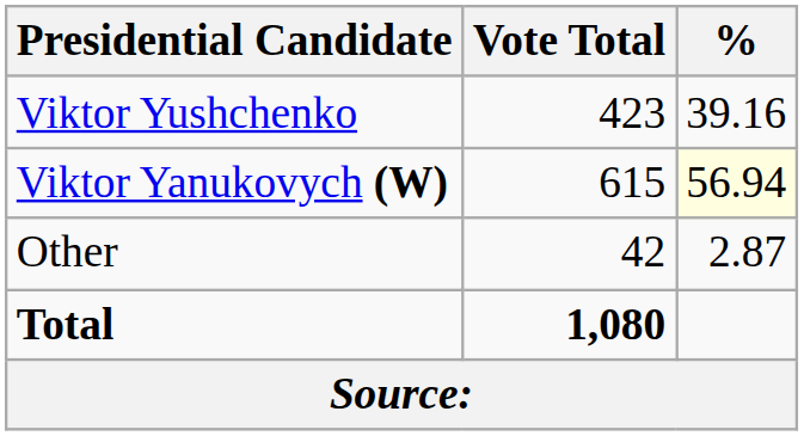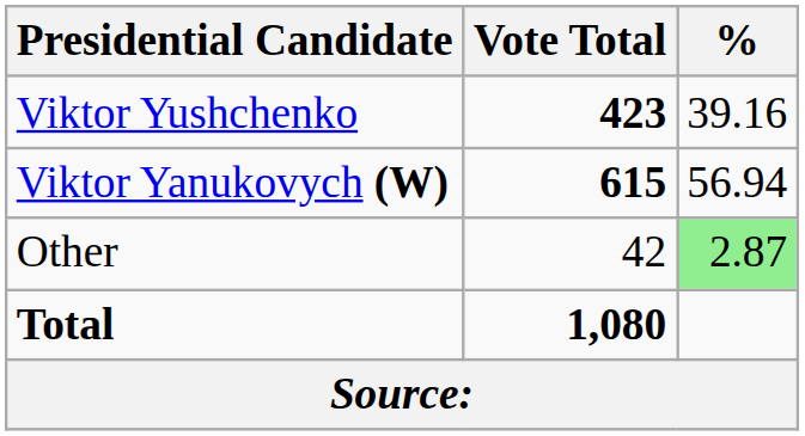Viktor Yushchenko | Vote Total: normal -> bold
Viktor Yanukovych (W) | Vote Total: normal -> bold
Viktor Yanukovych (W) | %: lightyellow background -> no background
Other | %: no background -> lightgreen background
